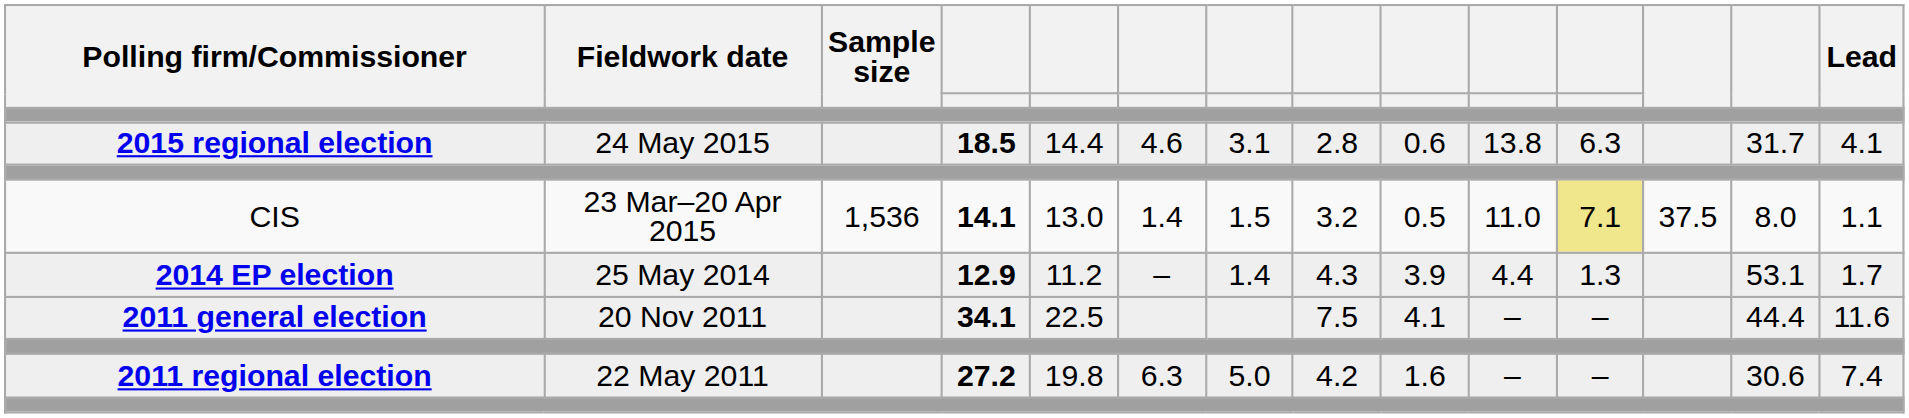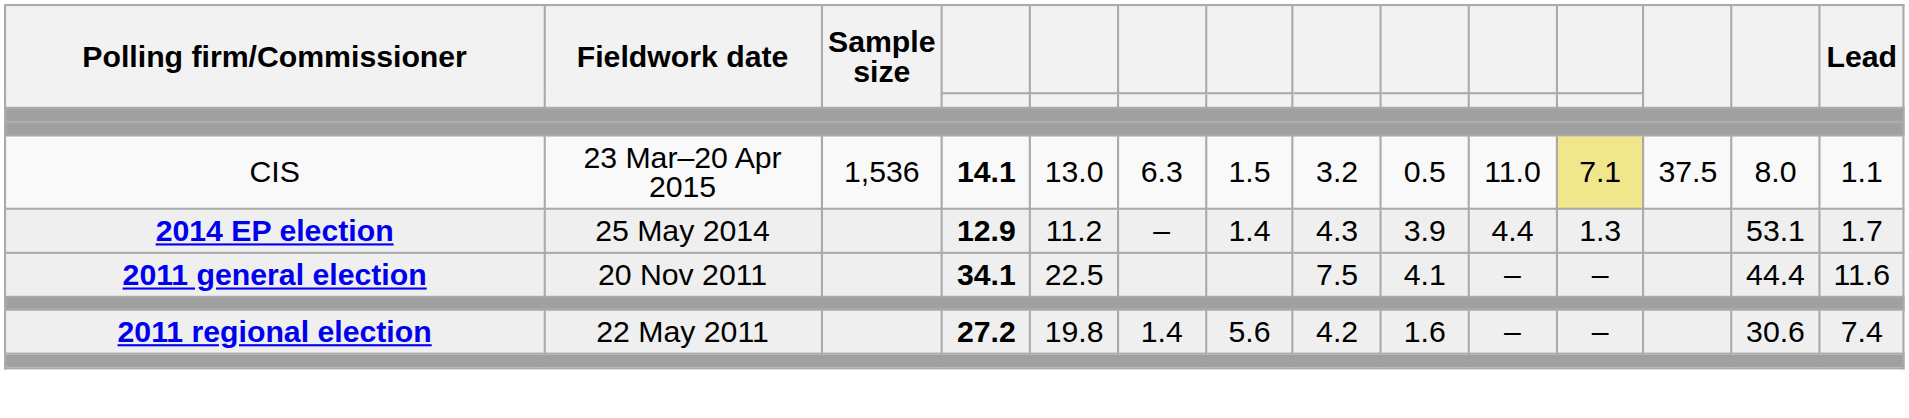- row: 2015 regional election | 24 May 2015 | 18.5 | 14.4 | 4.6 | 3.1 | 2.8 | 0.6 | 13.8 | 6.3 | 31.7 | 4.1
CIS | column 6: 1.4 -> 6.3
2011 regional election | column 6: 6.3 -> 1.4
2011 regional election | column 7: 5.0 -> 5.6
